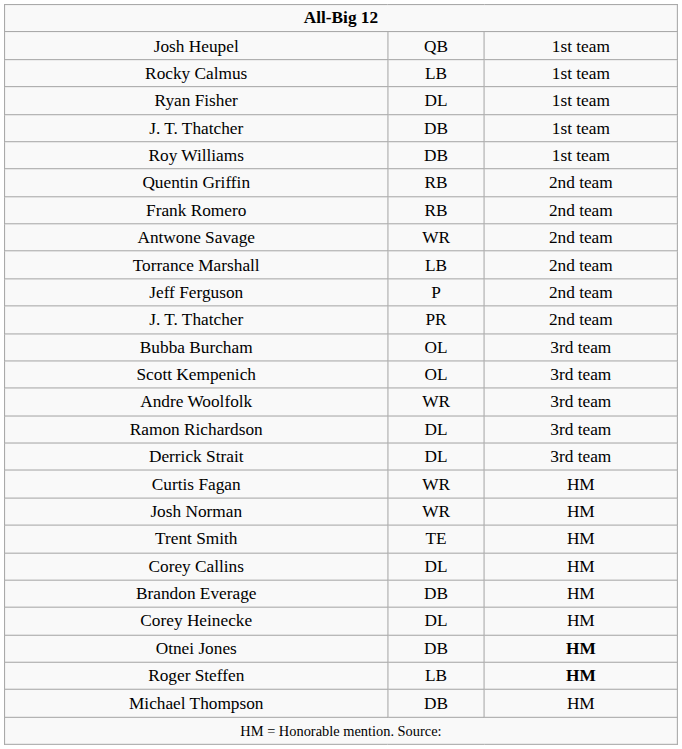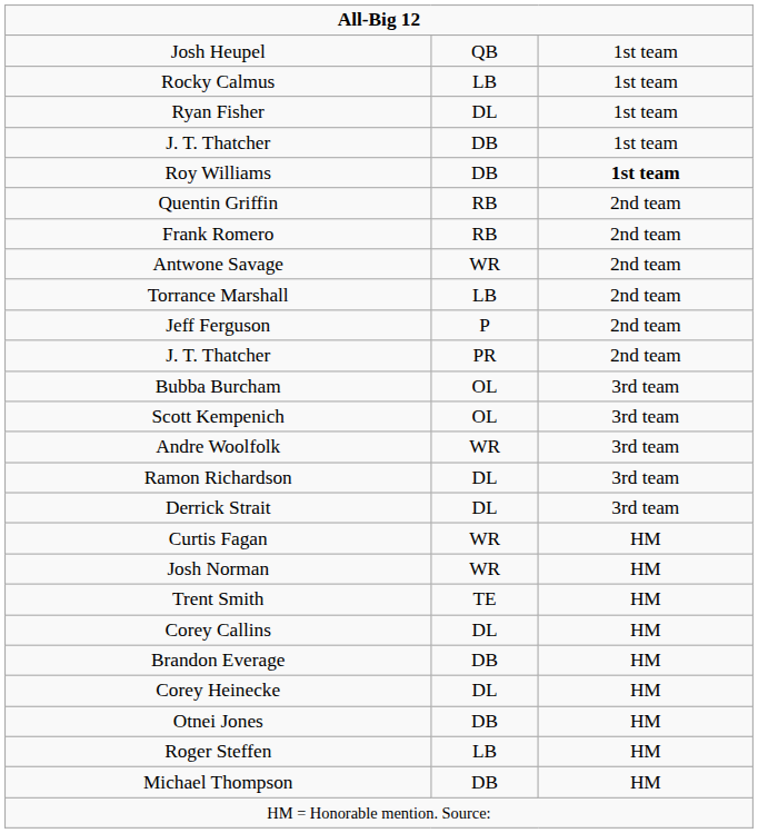Roy Williams | column 3: normal -> bold
Otnei Jones | column 3: bold -> normal
Roger Steffen | column 3: bold -> normal
